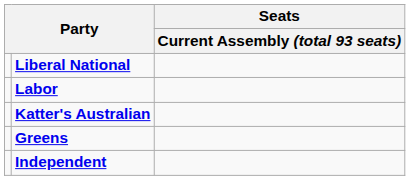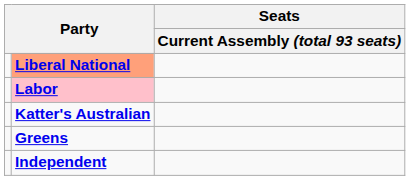Liberal National | column 2: no background -> lightsalmon background
Labor | column 2: no background -> pink background
